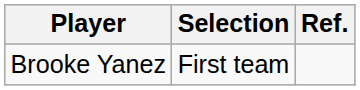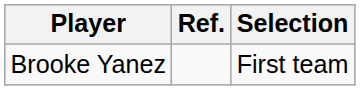columns swapped: Selection <-> Ref.
